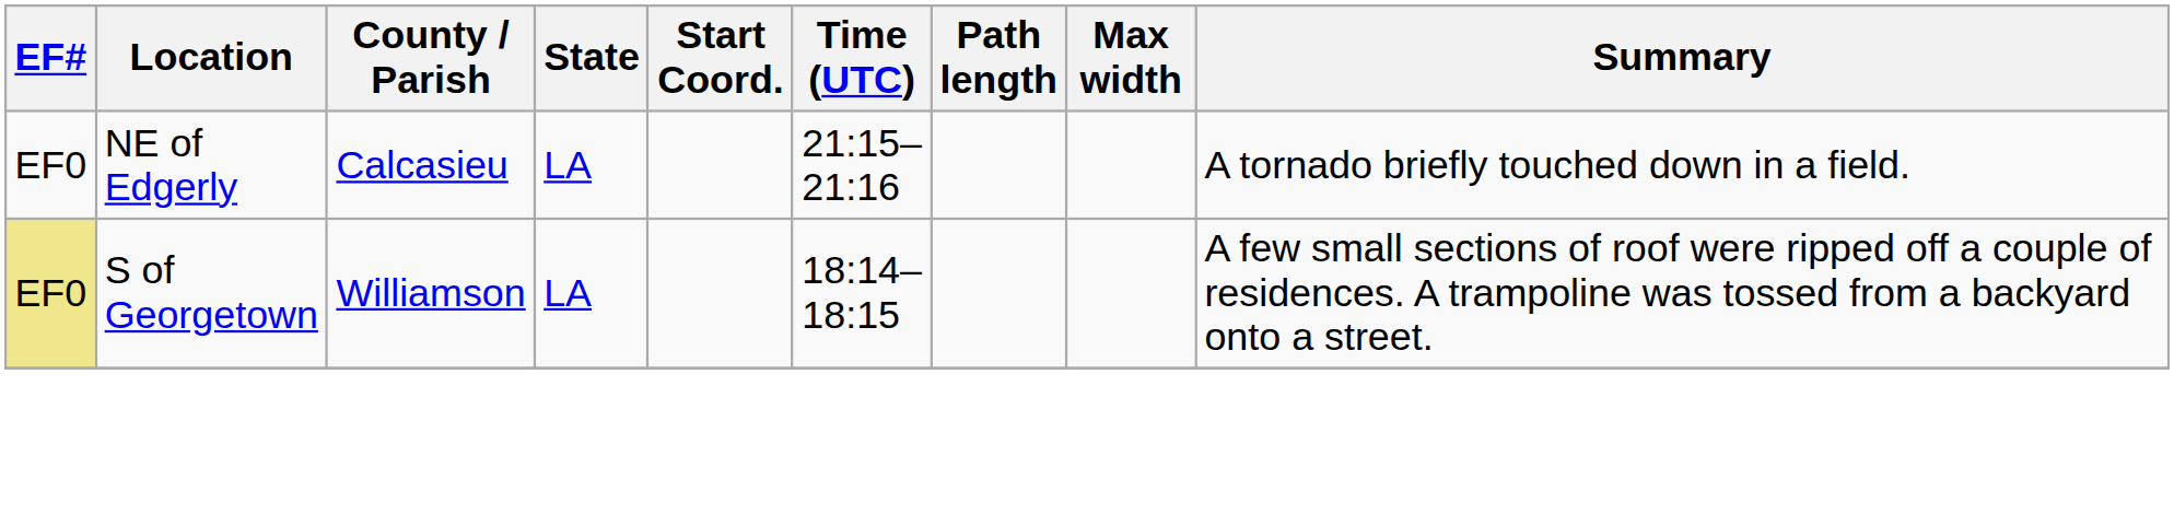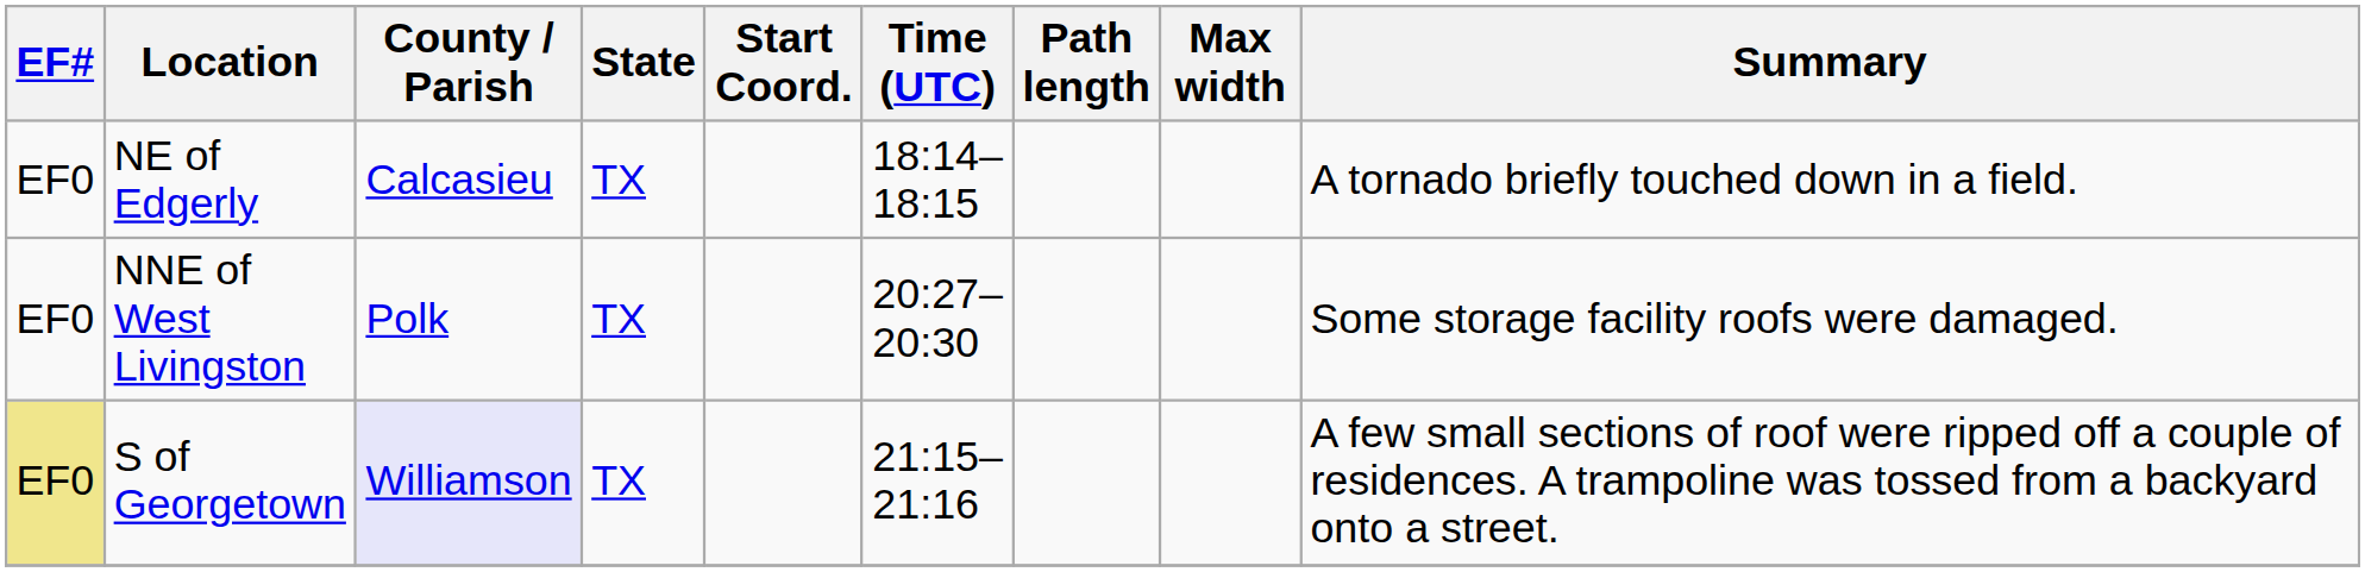NE of Edgerly | State: LA -> TX
NE of Edgerly | Time (UTC): 21:15–21:16 -> 18:14–18:15
+ row: EF0 | NNE of West Livingston | Polk | TX | 20:27–20:30 | Some storage facility roofs were damaged.
S of Georgetown | County / Parish: no background -> lavender background
S of Georgetown | State: LA -> TX
S of Georgetown | Time (UTC): 18:14–18:15 -> 21:15–21:16
